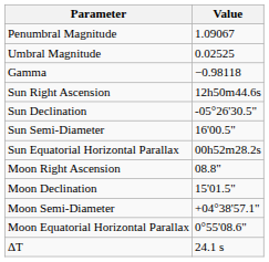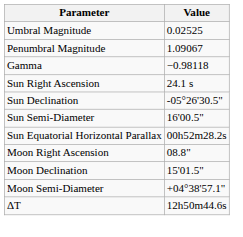rows swapped: Penumbral Magnitude <-> Umbral Magnitude
Sun Right Ascension | Value: 12h50m44.6s -> 24.1 s
- row: Moon Equatorial Horizontal Parallax | 0°55'08.6"
ΔT | Value: 24.1 s -> 12h50m44.6s
